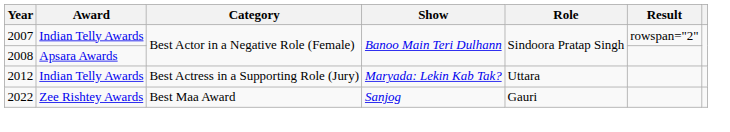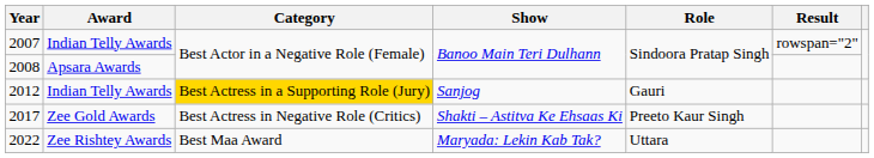2012 | Category: no background -> gold background
2012 | Show: Maryada: Lekin Kab Tak? -> Sanjog
2012 | Role: Uttara -> Gauri
+ row: 2017 | Zee Gold Awards | Best Actress in Negative Role (Critics) | Shakti – Astitva Ke Ehsaas Ki | Preeto Kaur Singh
2022 | Show: Sanjog -> Maryada: Lekin Kab Tak?
2022 | Role: Gauri -> Uttara
